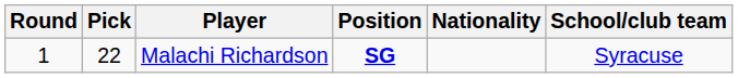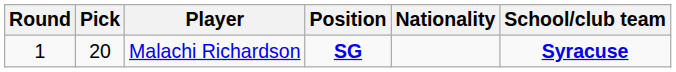Malachi Richardson | Pick: 22 -> 20
Malachi Richardson | School/club team: normal -> bold
